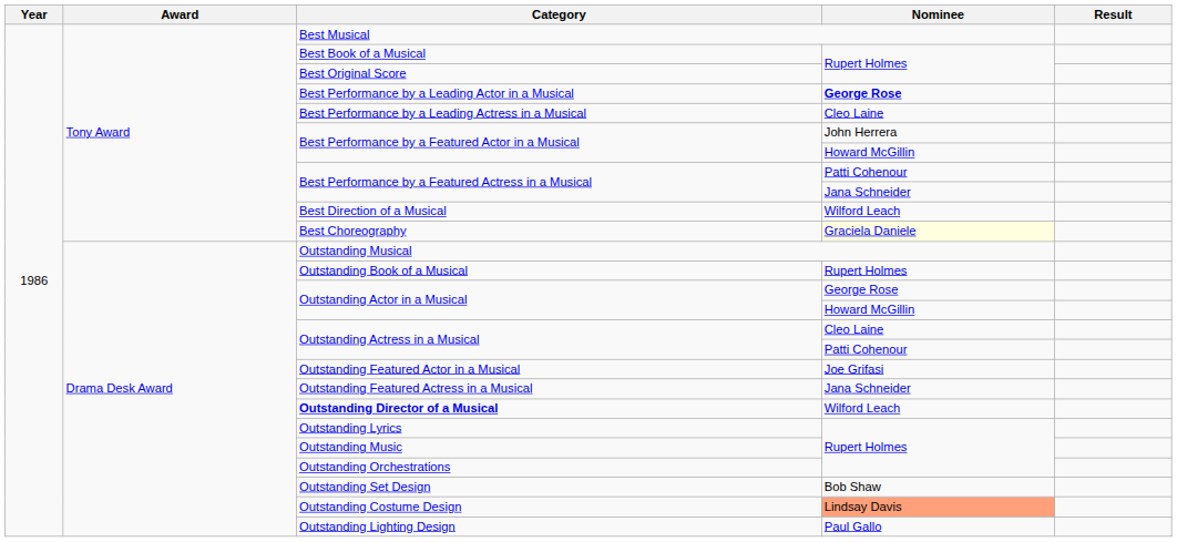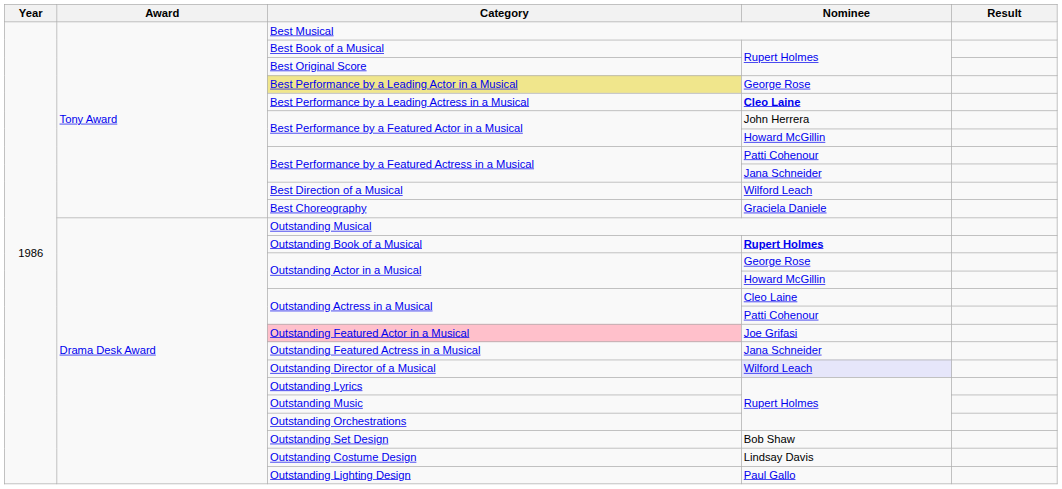Best Performance by a Leading Actor in a Musical | Category: no background -> khaki background
Best Performance by a Leading Actor in a Musical | Nominee: bold -> normal
Best Performance by a Leading Actress in a Musical | Nominee: normal -> bold
Best Choreography | Nominee: lightyellow background -> no background
Outstanding Book of a Musical | Nominee: normal -> bold
Outstanding Featured Actor in a Musical | Category: no background -> pink background
Outstanding Director of a Musical | Category: bold -> normal
Outstanding Director of a Musical | Nominee: no background -> lavender background
Outstanding Costume Design | Nominee: lightsalmon background -> no background
